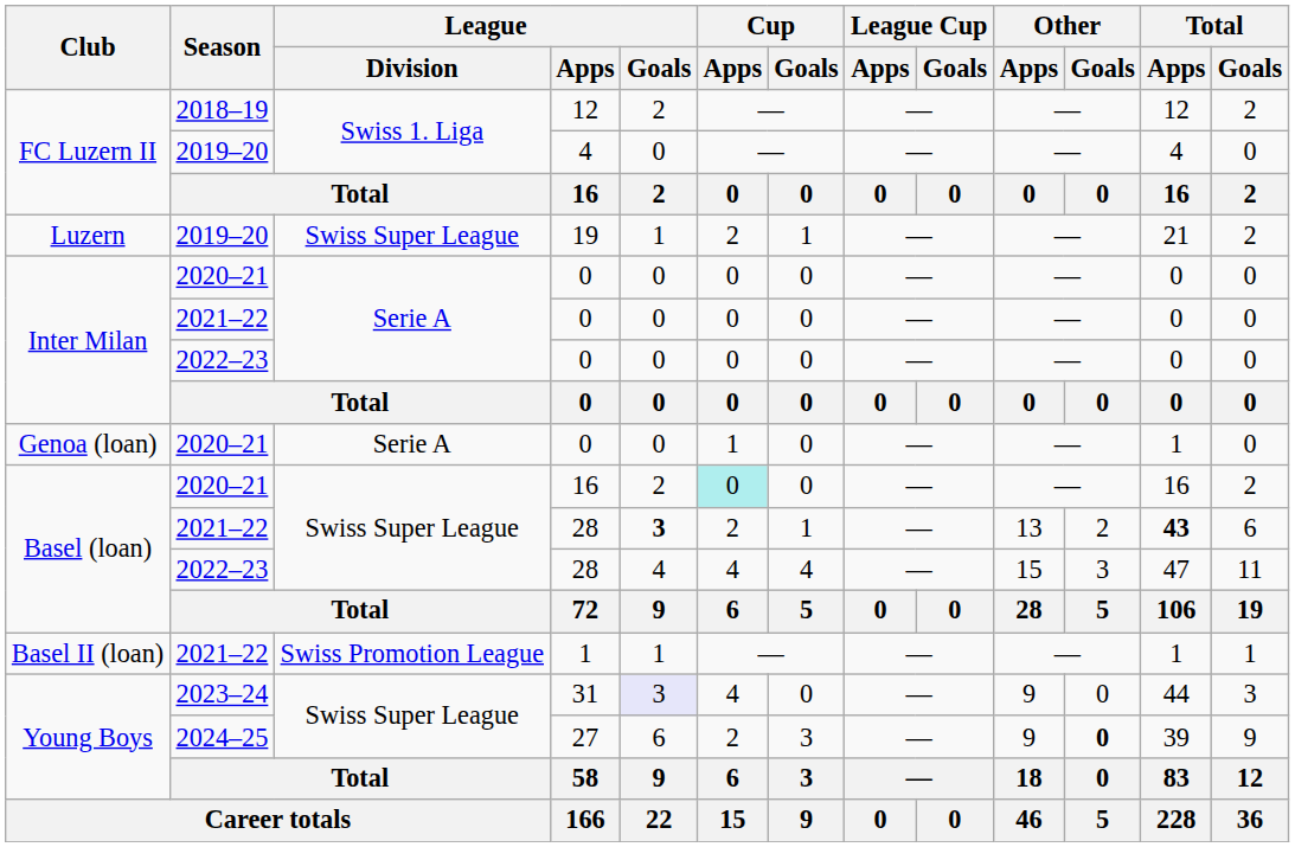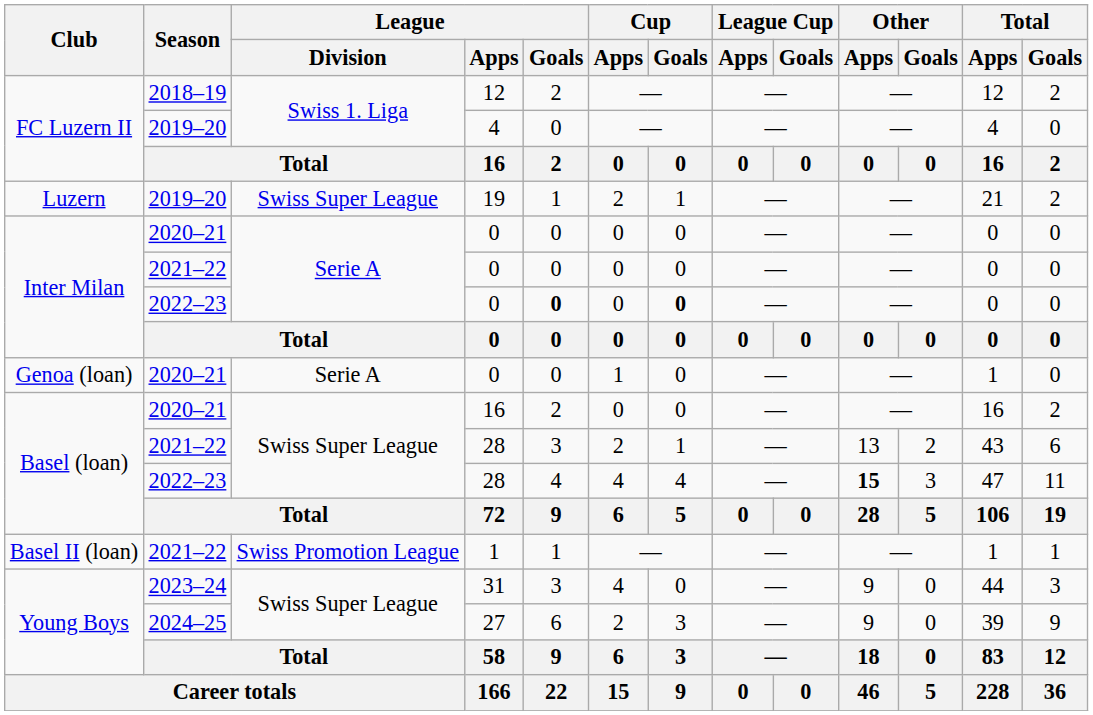2022–23 / 0 | League / Goals: normal -> bold
2022–23 / 0 | Cup / Goals: normal -> bold
2020–21 / 16 | Cup / Apps: paleturquoise background -> no background
2021–22 / 28 | League / Goals: bold -> normal
2021–22 / 28 | Total / Apps: bold -> normal
2022–23 / 28 | Other / Apps: normal -> bold
31 | League / Goals: lavender background -> no background
27 | Other / Goals: bold -> normal
